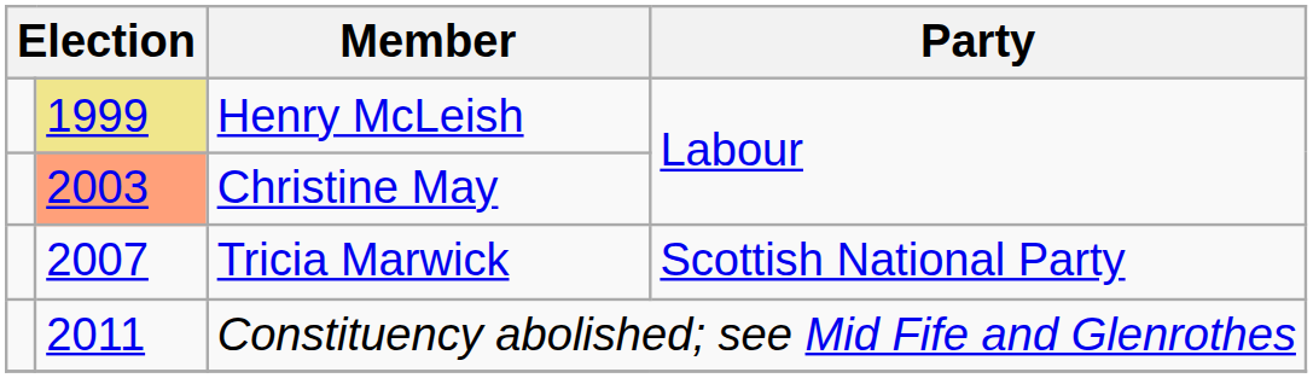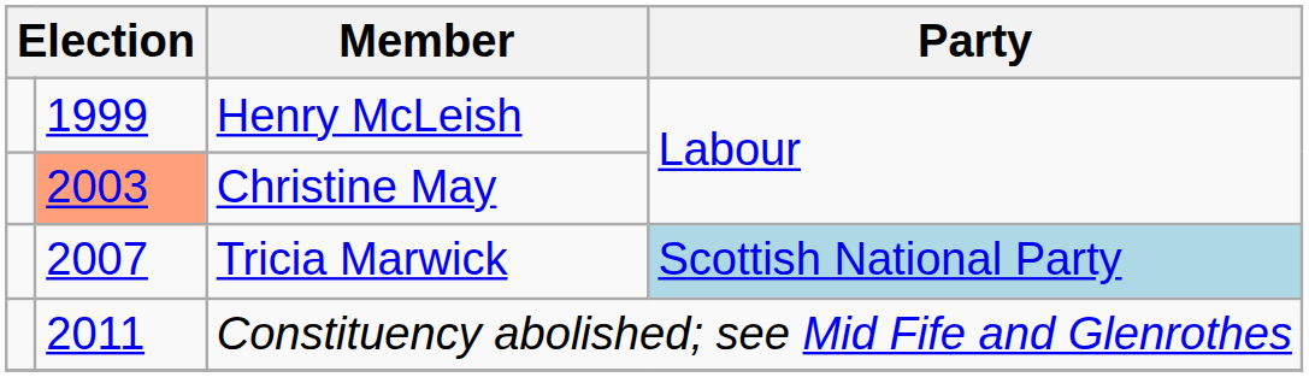Henry McLeish | column 2: khaki background -> no background
Tricia Marwick | Party: no background -> lightblue background
